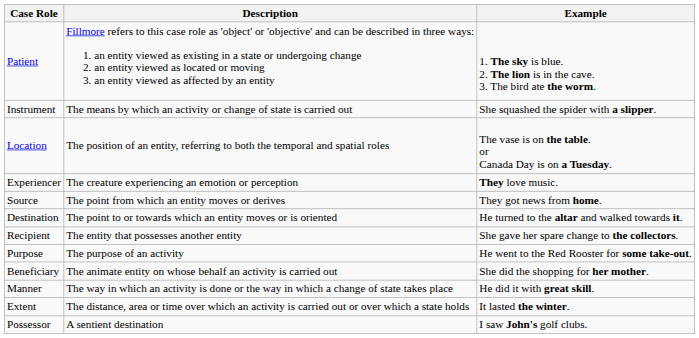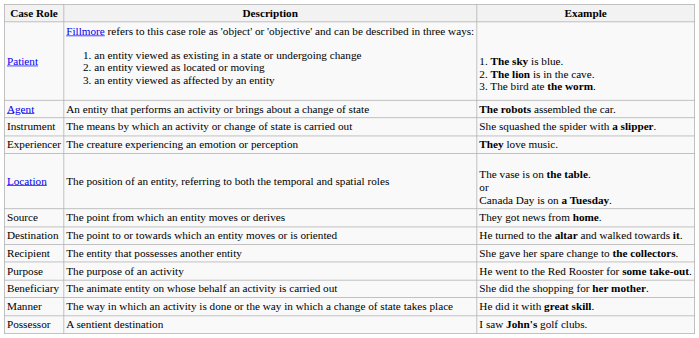+ row: Agent | An entity that performs an activity or brings about a change of state | The robots assembled the car.
rows swapped: Experiencer <-> Location
- row: Extent | The distance, area or time over which an activity is carried out or over which a state holds | It lasted the winter.
